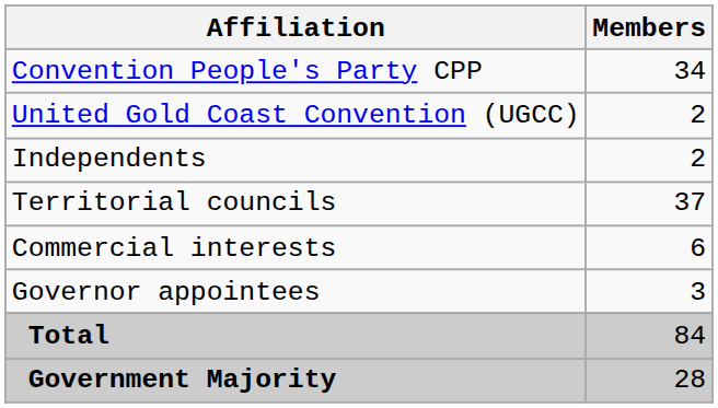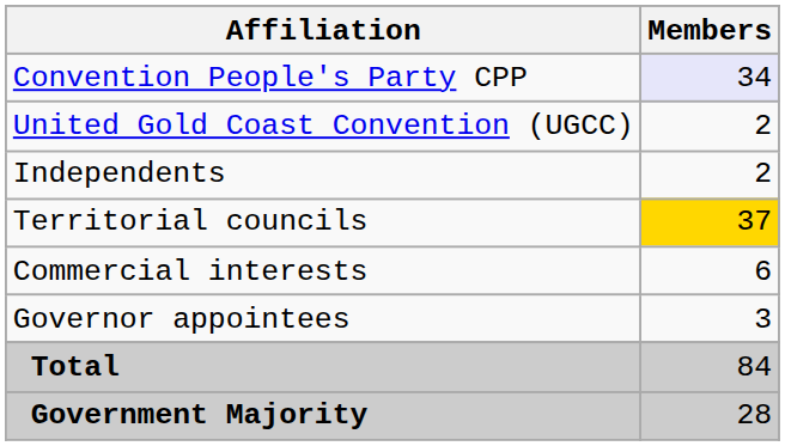Convention People's Party CPP | Members: no background -> lavender background
Territorial councils | Members: no background -> gold background
